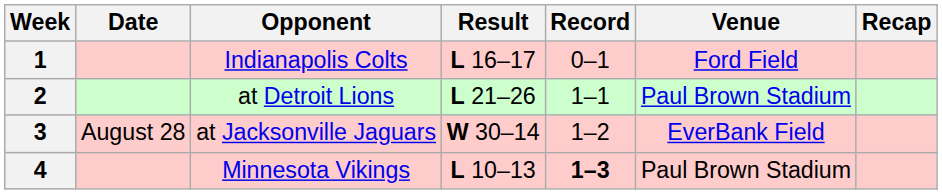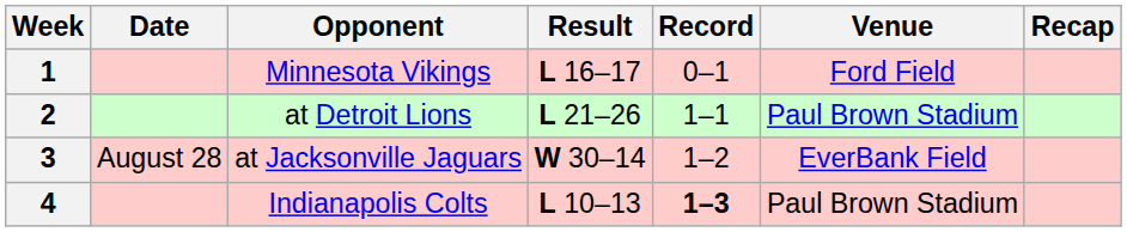1 | Opponent: Indianapolis Colts -> Minnesota Vikings
4 | Opponent: Minnesota Vikings -> Indianapolis Colts
